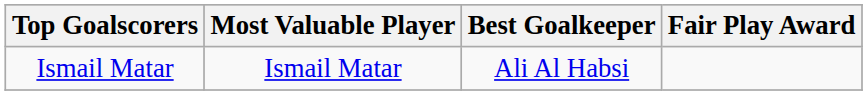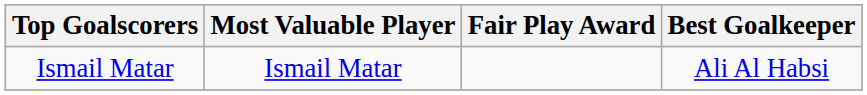columns swapped: Best Goalkeeper <-> Fair Play Award
